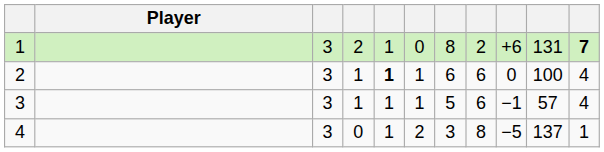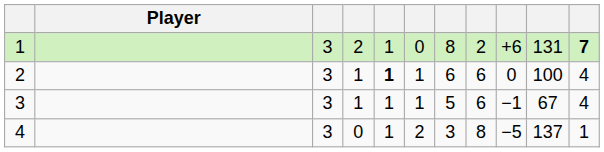row 4 | column 10: 57 -> 67
